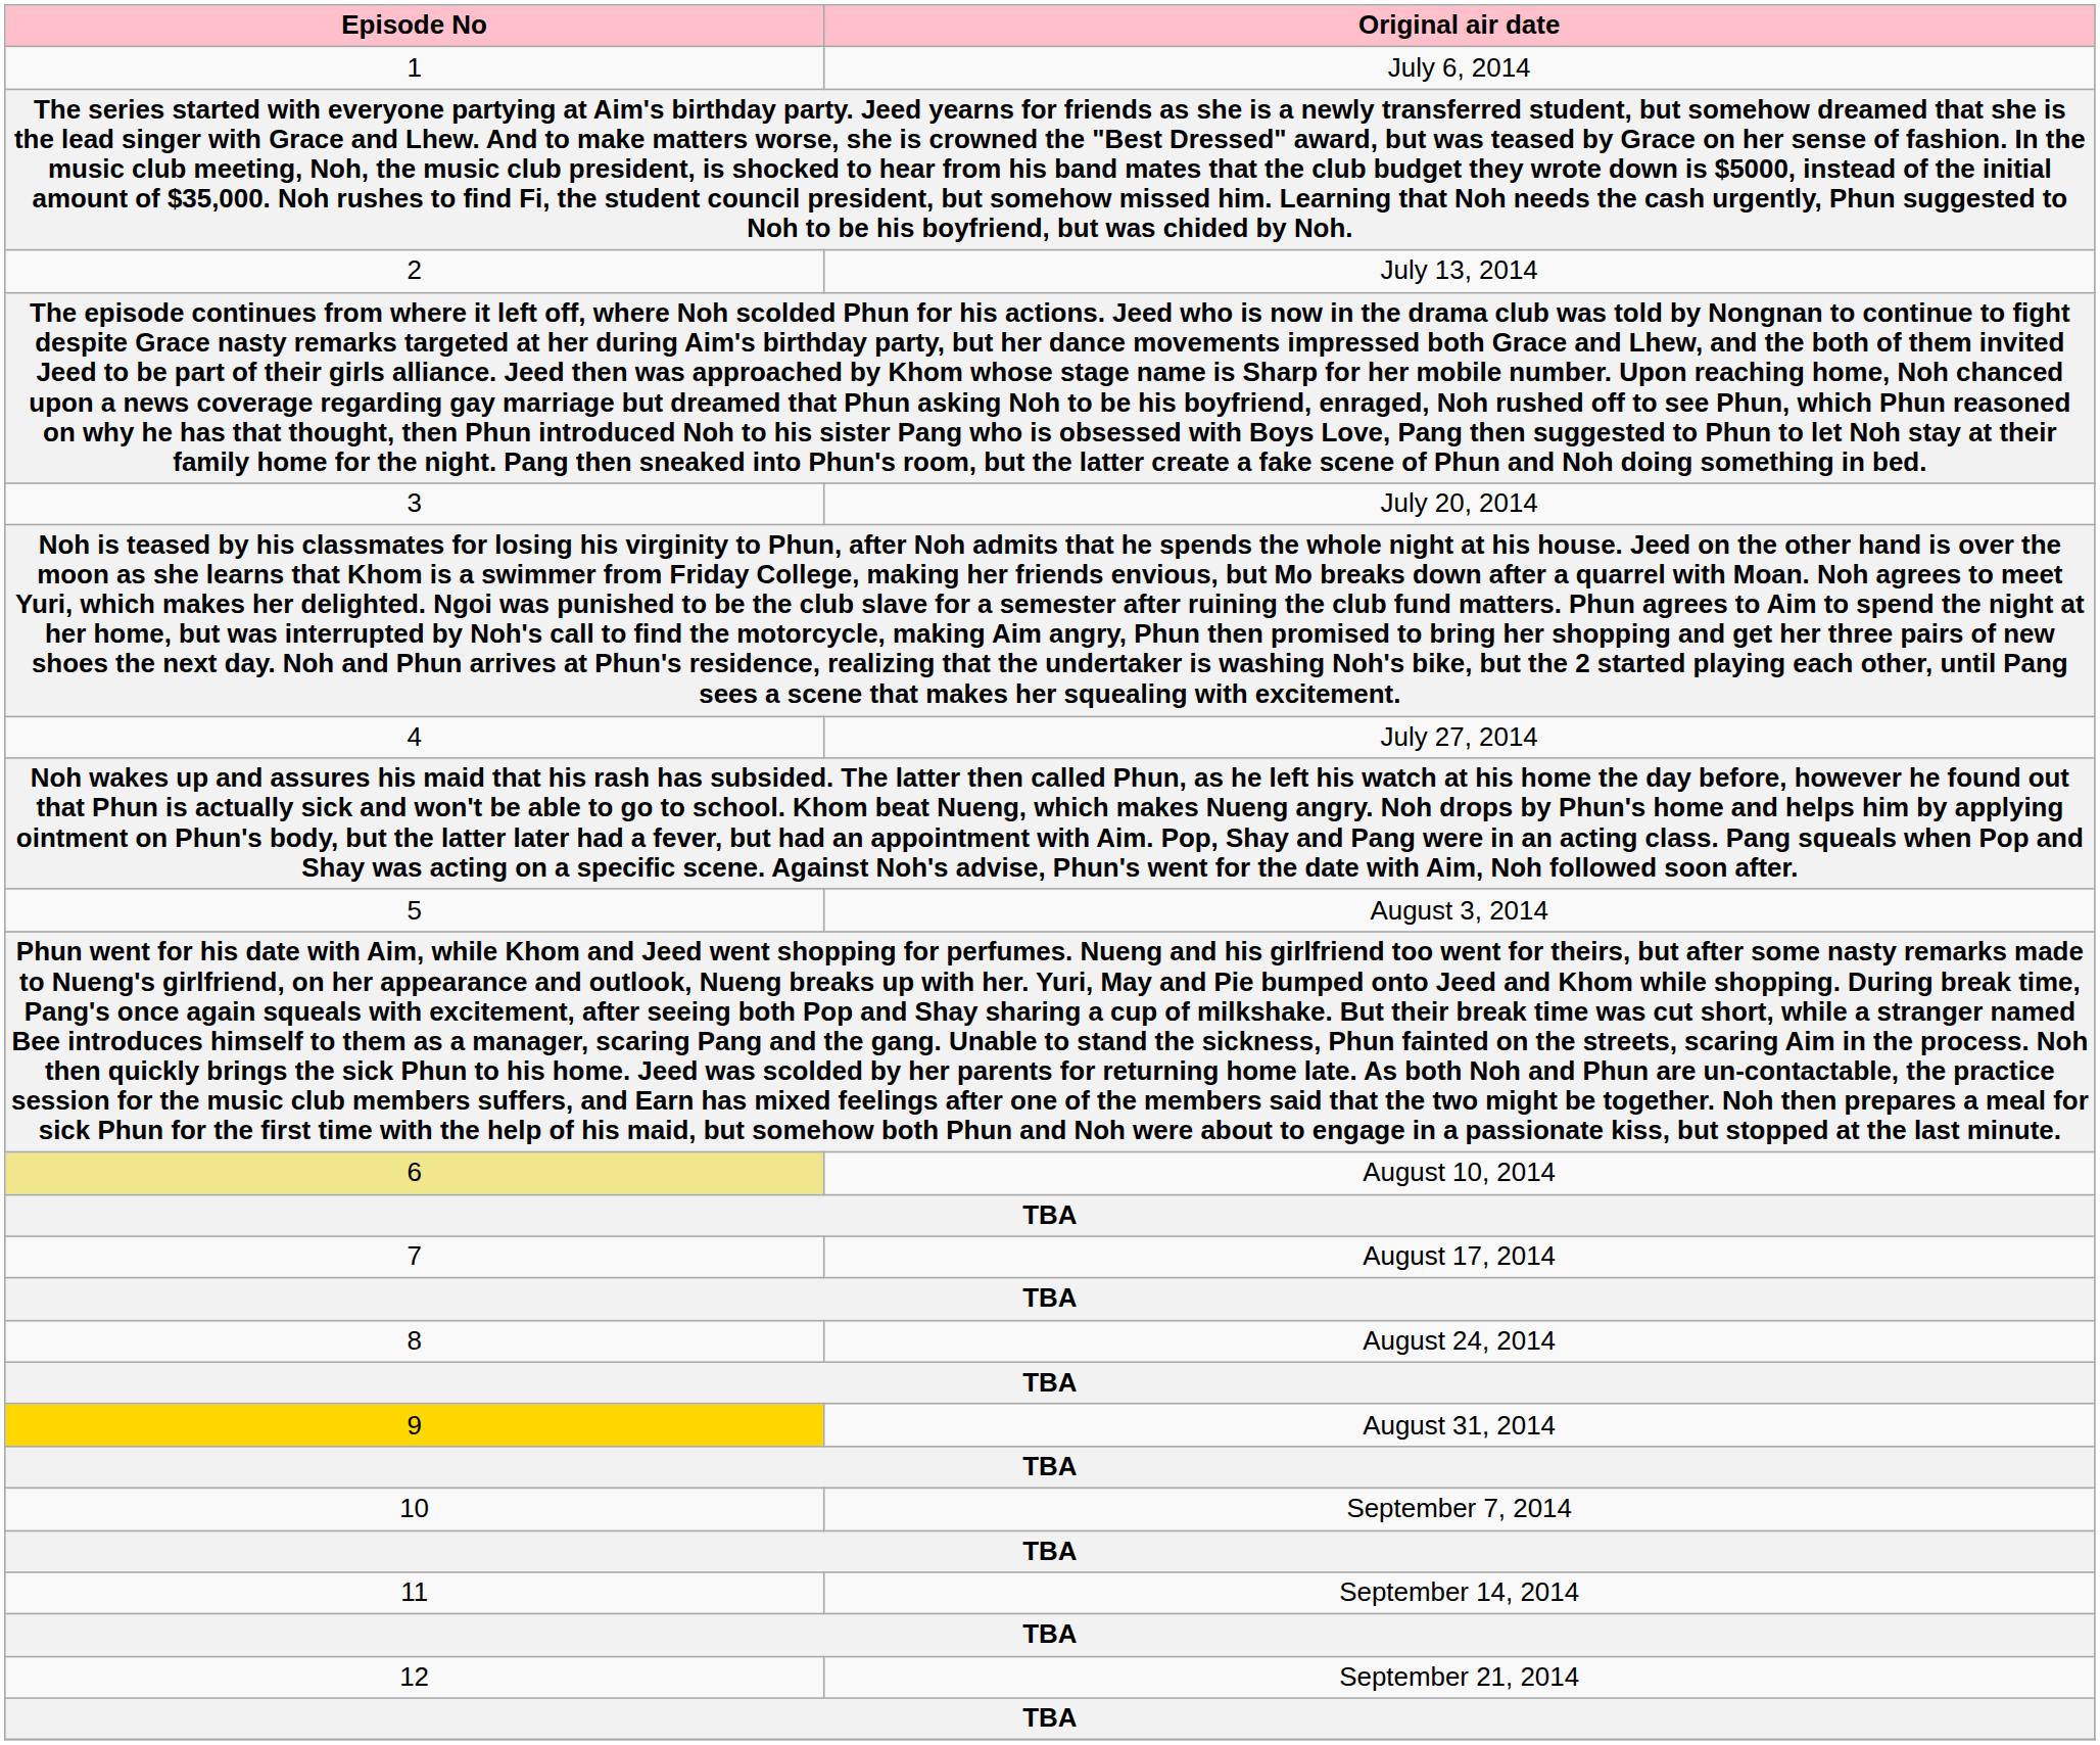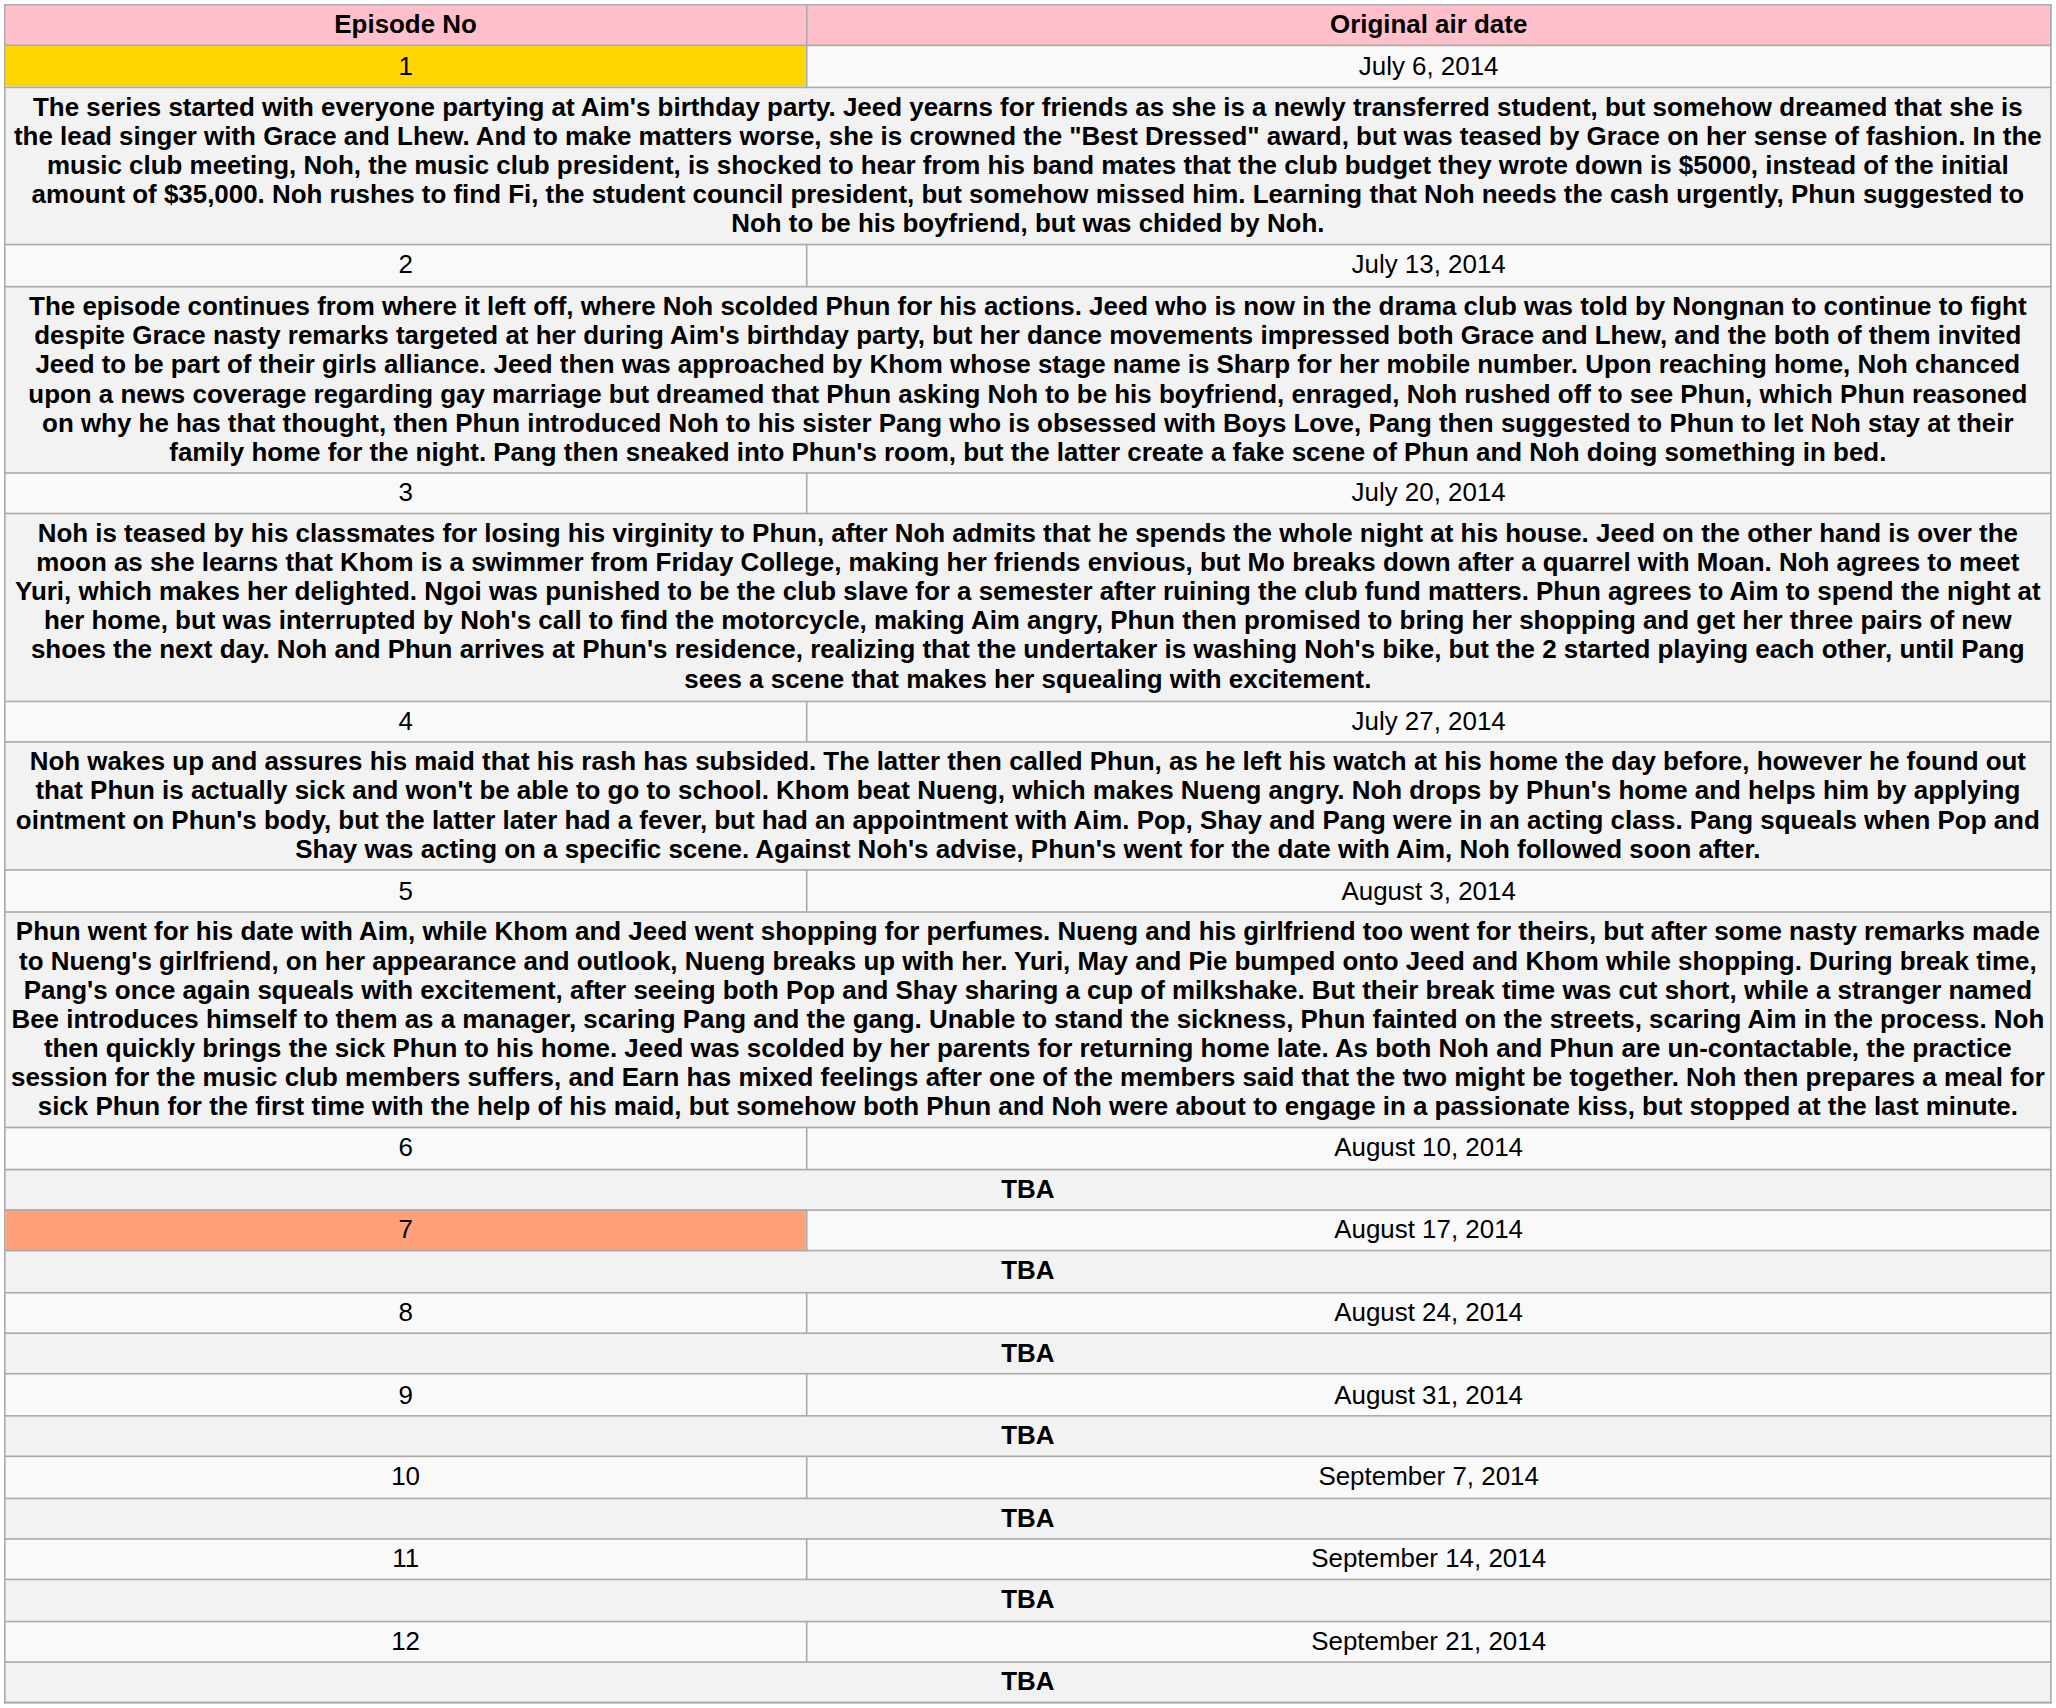July 6, 2014 | Episode No: no background -> gold background
August 10, 2014 | Episode No: khaki background -> no background
August 17, 2014 | Episode No: no background -> lightsalmon background
August 31, 2014 | Episode No: gold background -> no background
